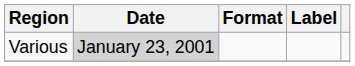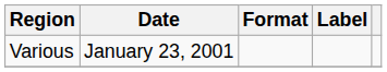Various | Date: lightgrey background -> no background
